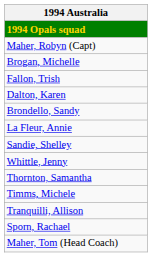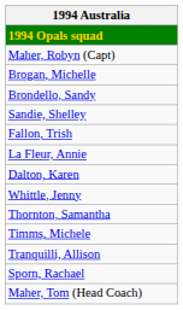row 5 | column 1: Fallon, Trish -> Brondello, Sandy
row 6 | column 1: Dalton, Karen -> Sandie, Shelley
row 7 | column 1: Brondello, Sandy -> Fallon, Trish
row 9 | column 1: Sandie, Shelley -> Dalton, Karen
